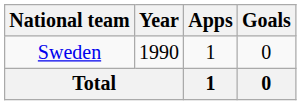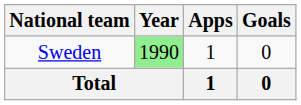Sweden | Year: no background -> lightgreen background
